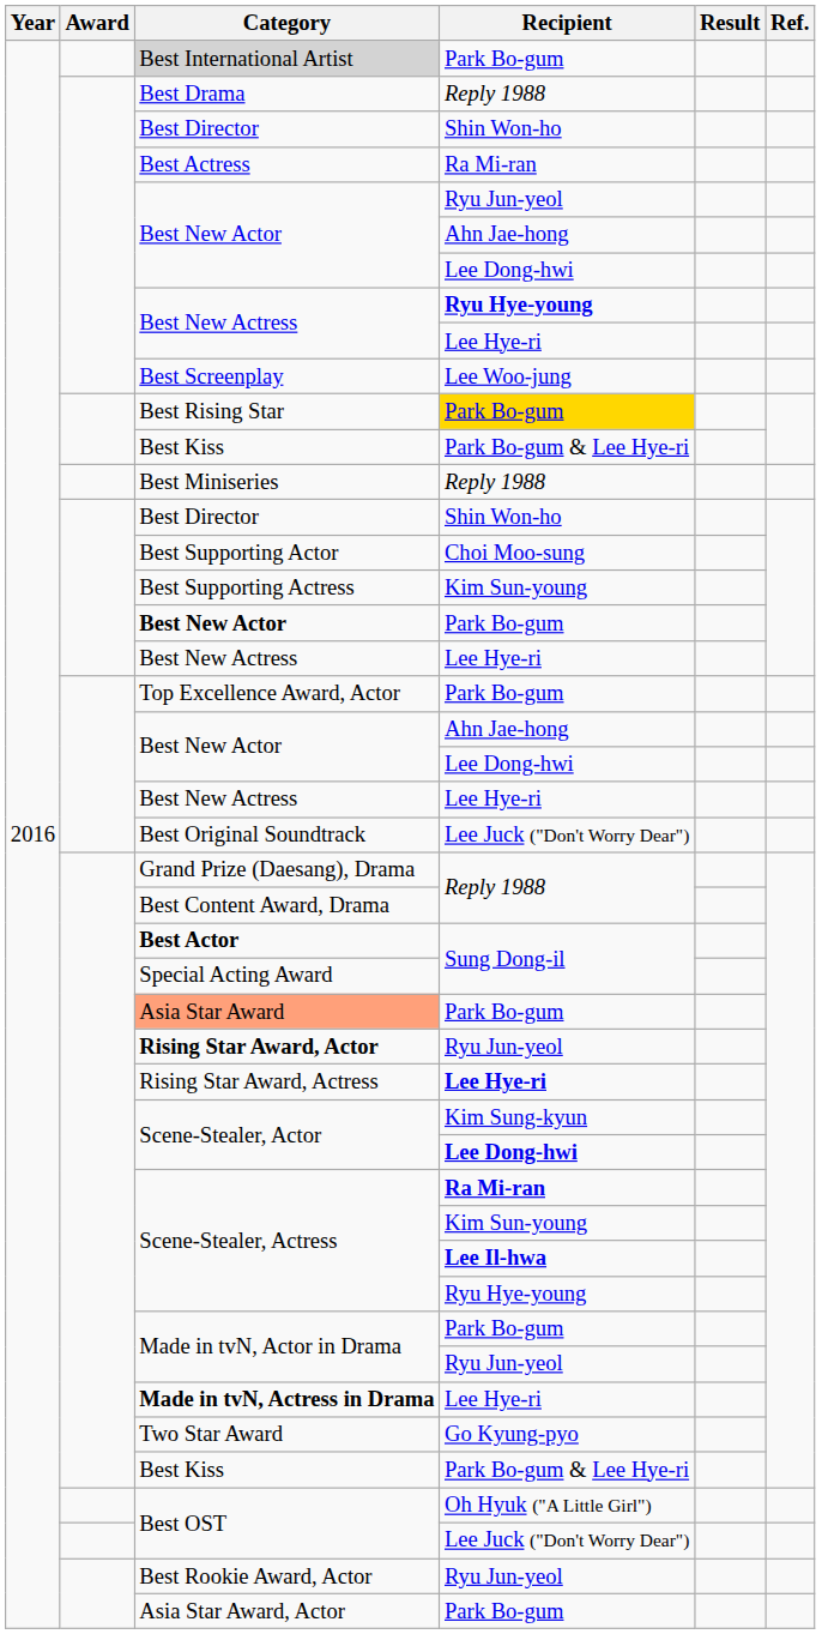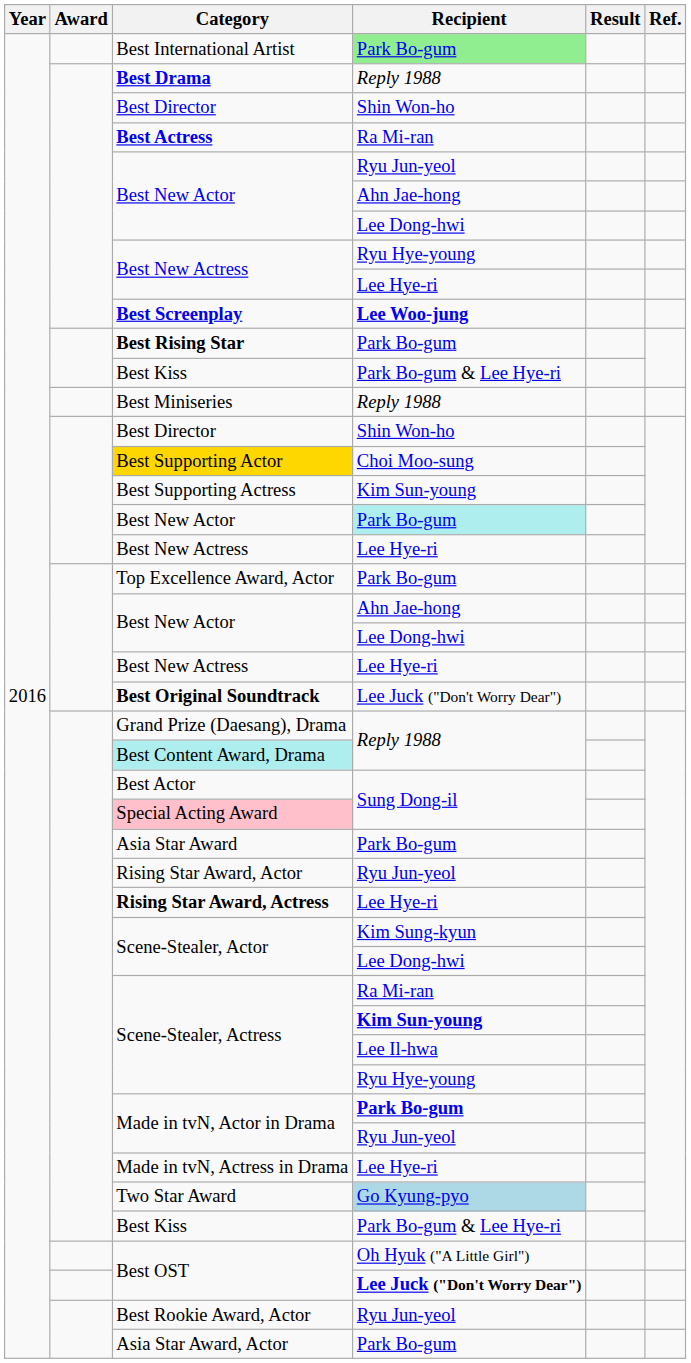Best International Artist | Category: lightgrey background -> no background
Best International Artist | Recipient: no background -> lightgreen background
Best Drama | Category: normal -> bold
Best Actress | Category: normal -> bold
Best New Actress / Ryu Hye-young | Recipient: bold -> normal
Best Screenplay | Category: normal -> bold
Best Screenplay | Recipient: normal -> bold
Best Rising Star | Category: normal -> bold
Best Rising Star | Recipient: gold background -> no background
Best Supporting Actor | Category: no background -> gold background
Best New Actor / Park Bo-gum | Category: bold -> normal
Best New Actor / Park Bo-gum | Recipient: no background -> paleturquoise background
Best Original Soundtrack | Category: normal -> bold
Best Content Award, Drama | Category: no background -> paleturquoise background
Best Actor | Category: bold -> normal
Special Acting Award | Category: no background -> pink background
Asia Star Award | Category: lightsalmon background -> no background
Rising Star Award, Actor | Category: bold -> normal
Rising Star Award, Actress | Category: normal -> bold
Rising Star Award, Actress | Recipient: bold -> normal
Scene-Stealer, Actor / Lee Dong-hwi | Recipient: bold -> normal
Scene-Stealer, Actress / Ra Mi-ran | Recipient: bold -> normal
Scene-Stealer, Actress / Kim Sun-young | Recipient: normal -> bold
Scene-Stealer, Actress / Lee Il-hwa | Recipient: bold -> normal
Made in tvN, Actor in Drama / Park Bo-gum | Recipient: normal -> bold
Made in tvN, Actress in Drama | Category: bold -> normal
Two Star Award | Recipient: no background -> lightblue background
Best OST / Lee Juck ("Don't Worry Dear") | Recipient: normal -> bold
